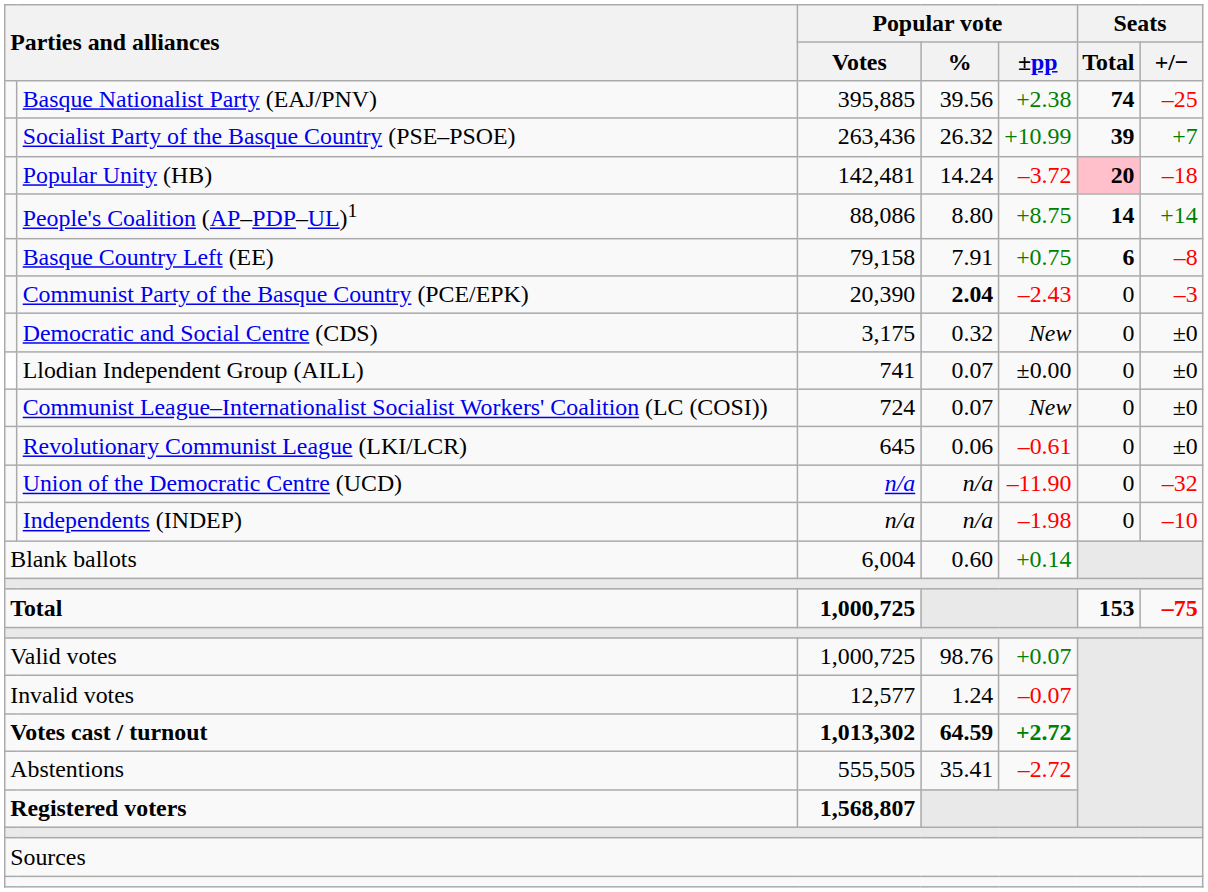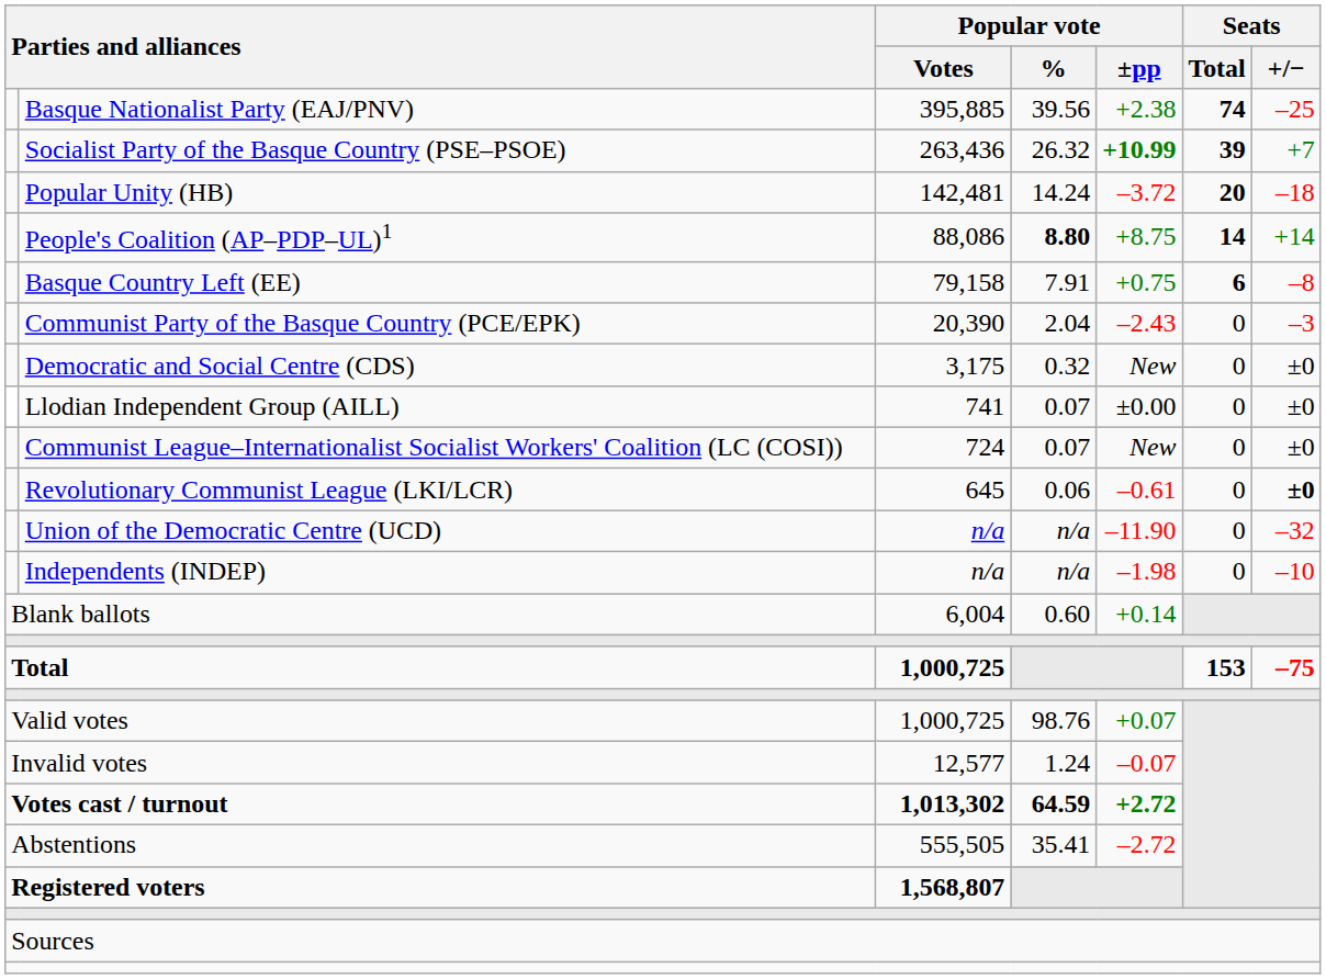Socialist Party of the Basque Country (PSE–PSOE) | Popular vote / ±pp: normal -> bold
Popular Unity (HB) | Seats / Total: pink background -> no background
People's Coalition (AP–PDP–UL)1 | Popular vote / %: normal -> bold
Communist Party of the Basque Country (PCE/EPK) | Popular vote / %: bold -> normal
Revolutionary Communist League (LKI/LCR) | Seats / +/−: normal -> bold
